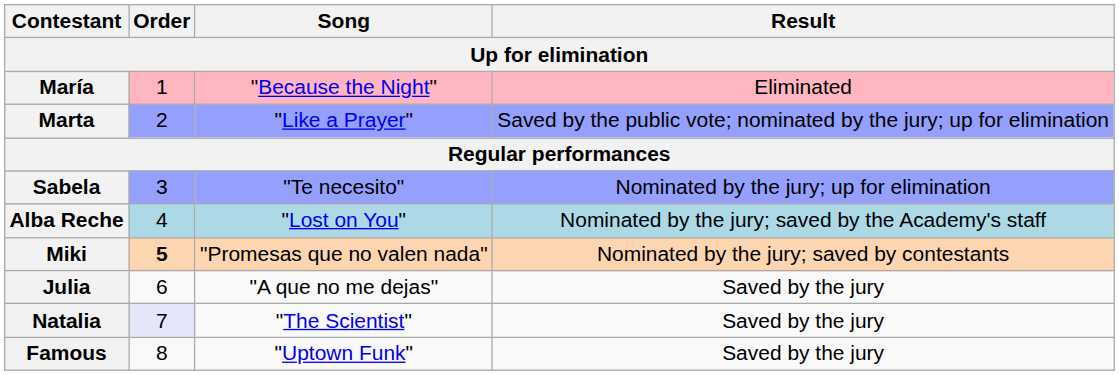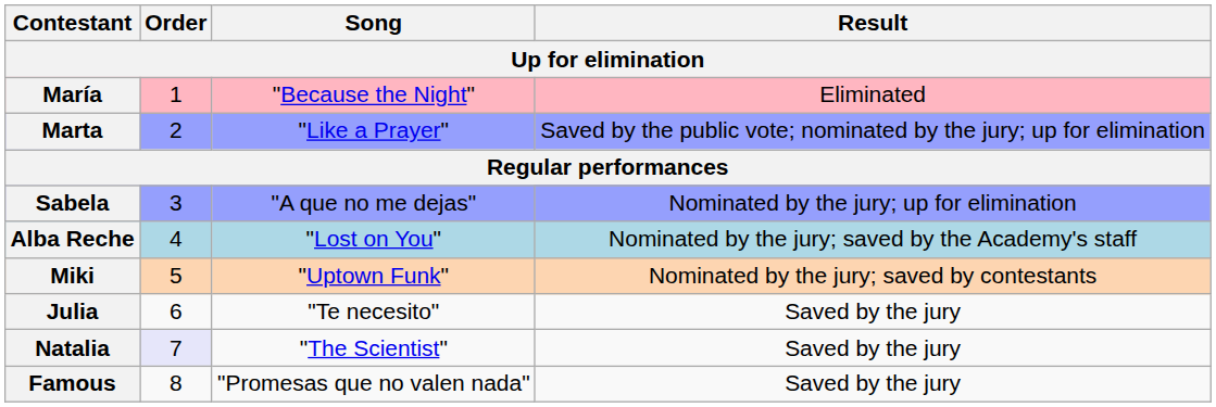Sabela | Song: "Te necesito" -> "A que no me dejas"
Miki | Order: bold -> normal
Miki | Song: "Promesas que no valen nada" -> "Uptown Funk"
Julia | Song: "A que no me dejas" -> "Te necesito"
Famous | Song: "Uptown Funk" -> "Promesas que no valen nada"
